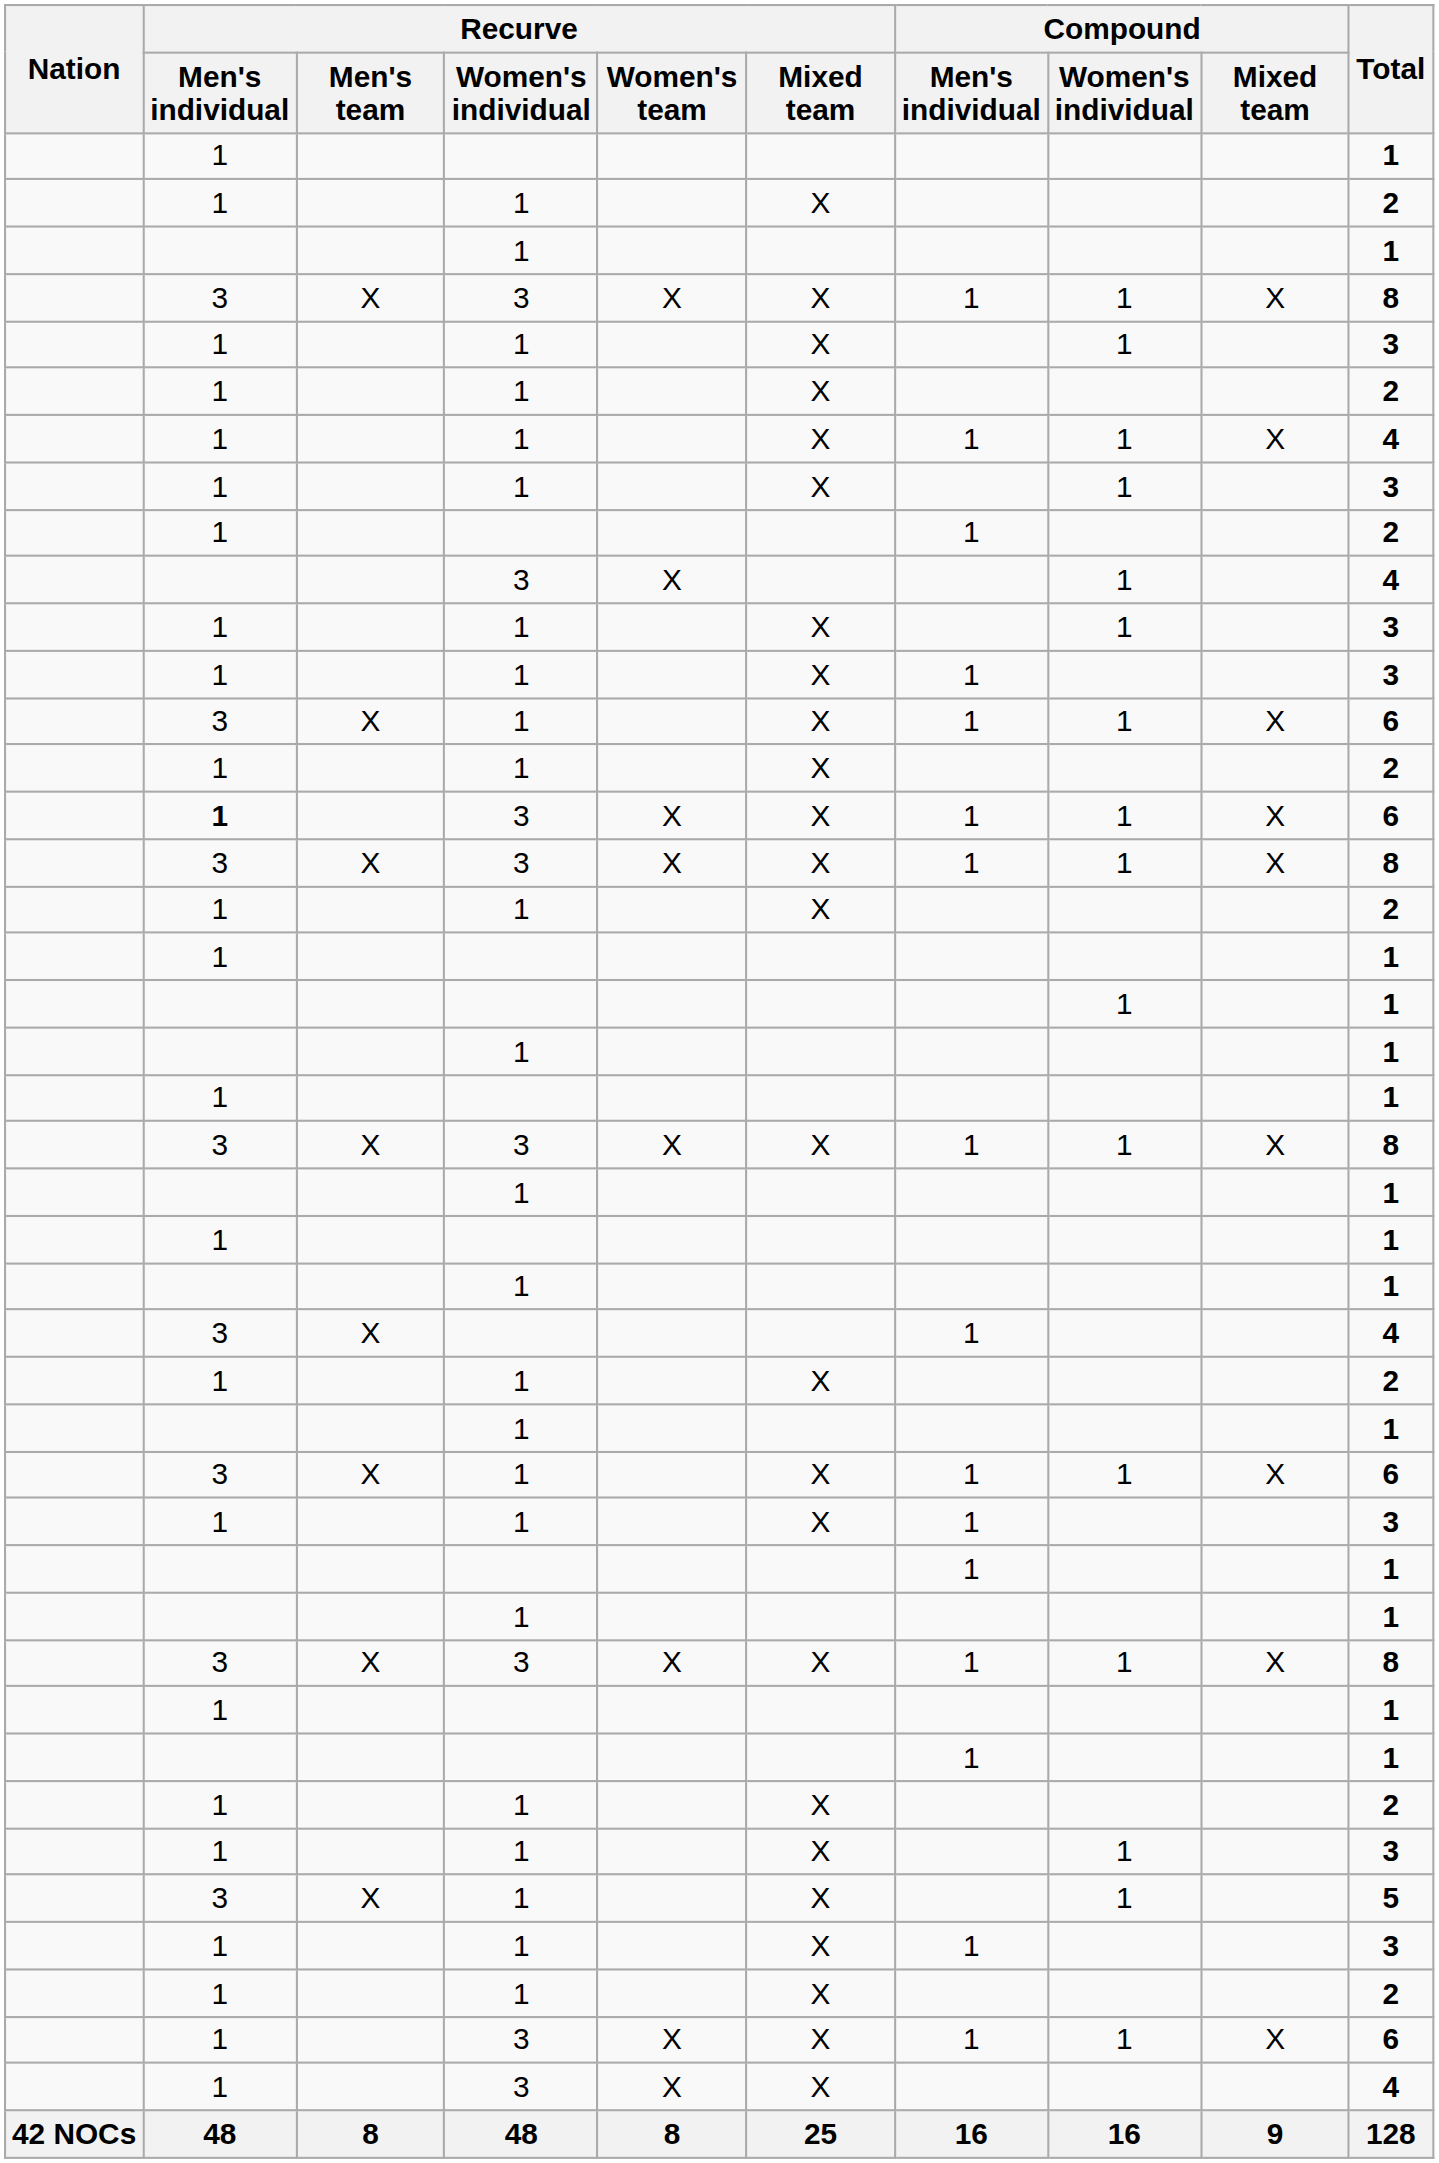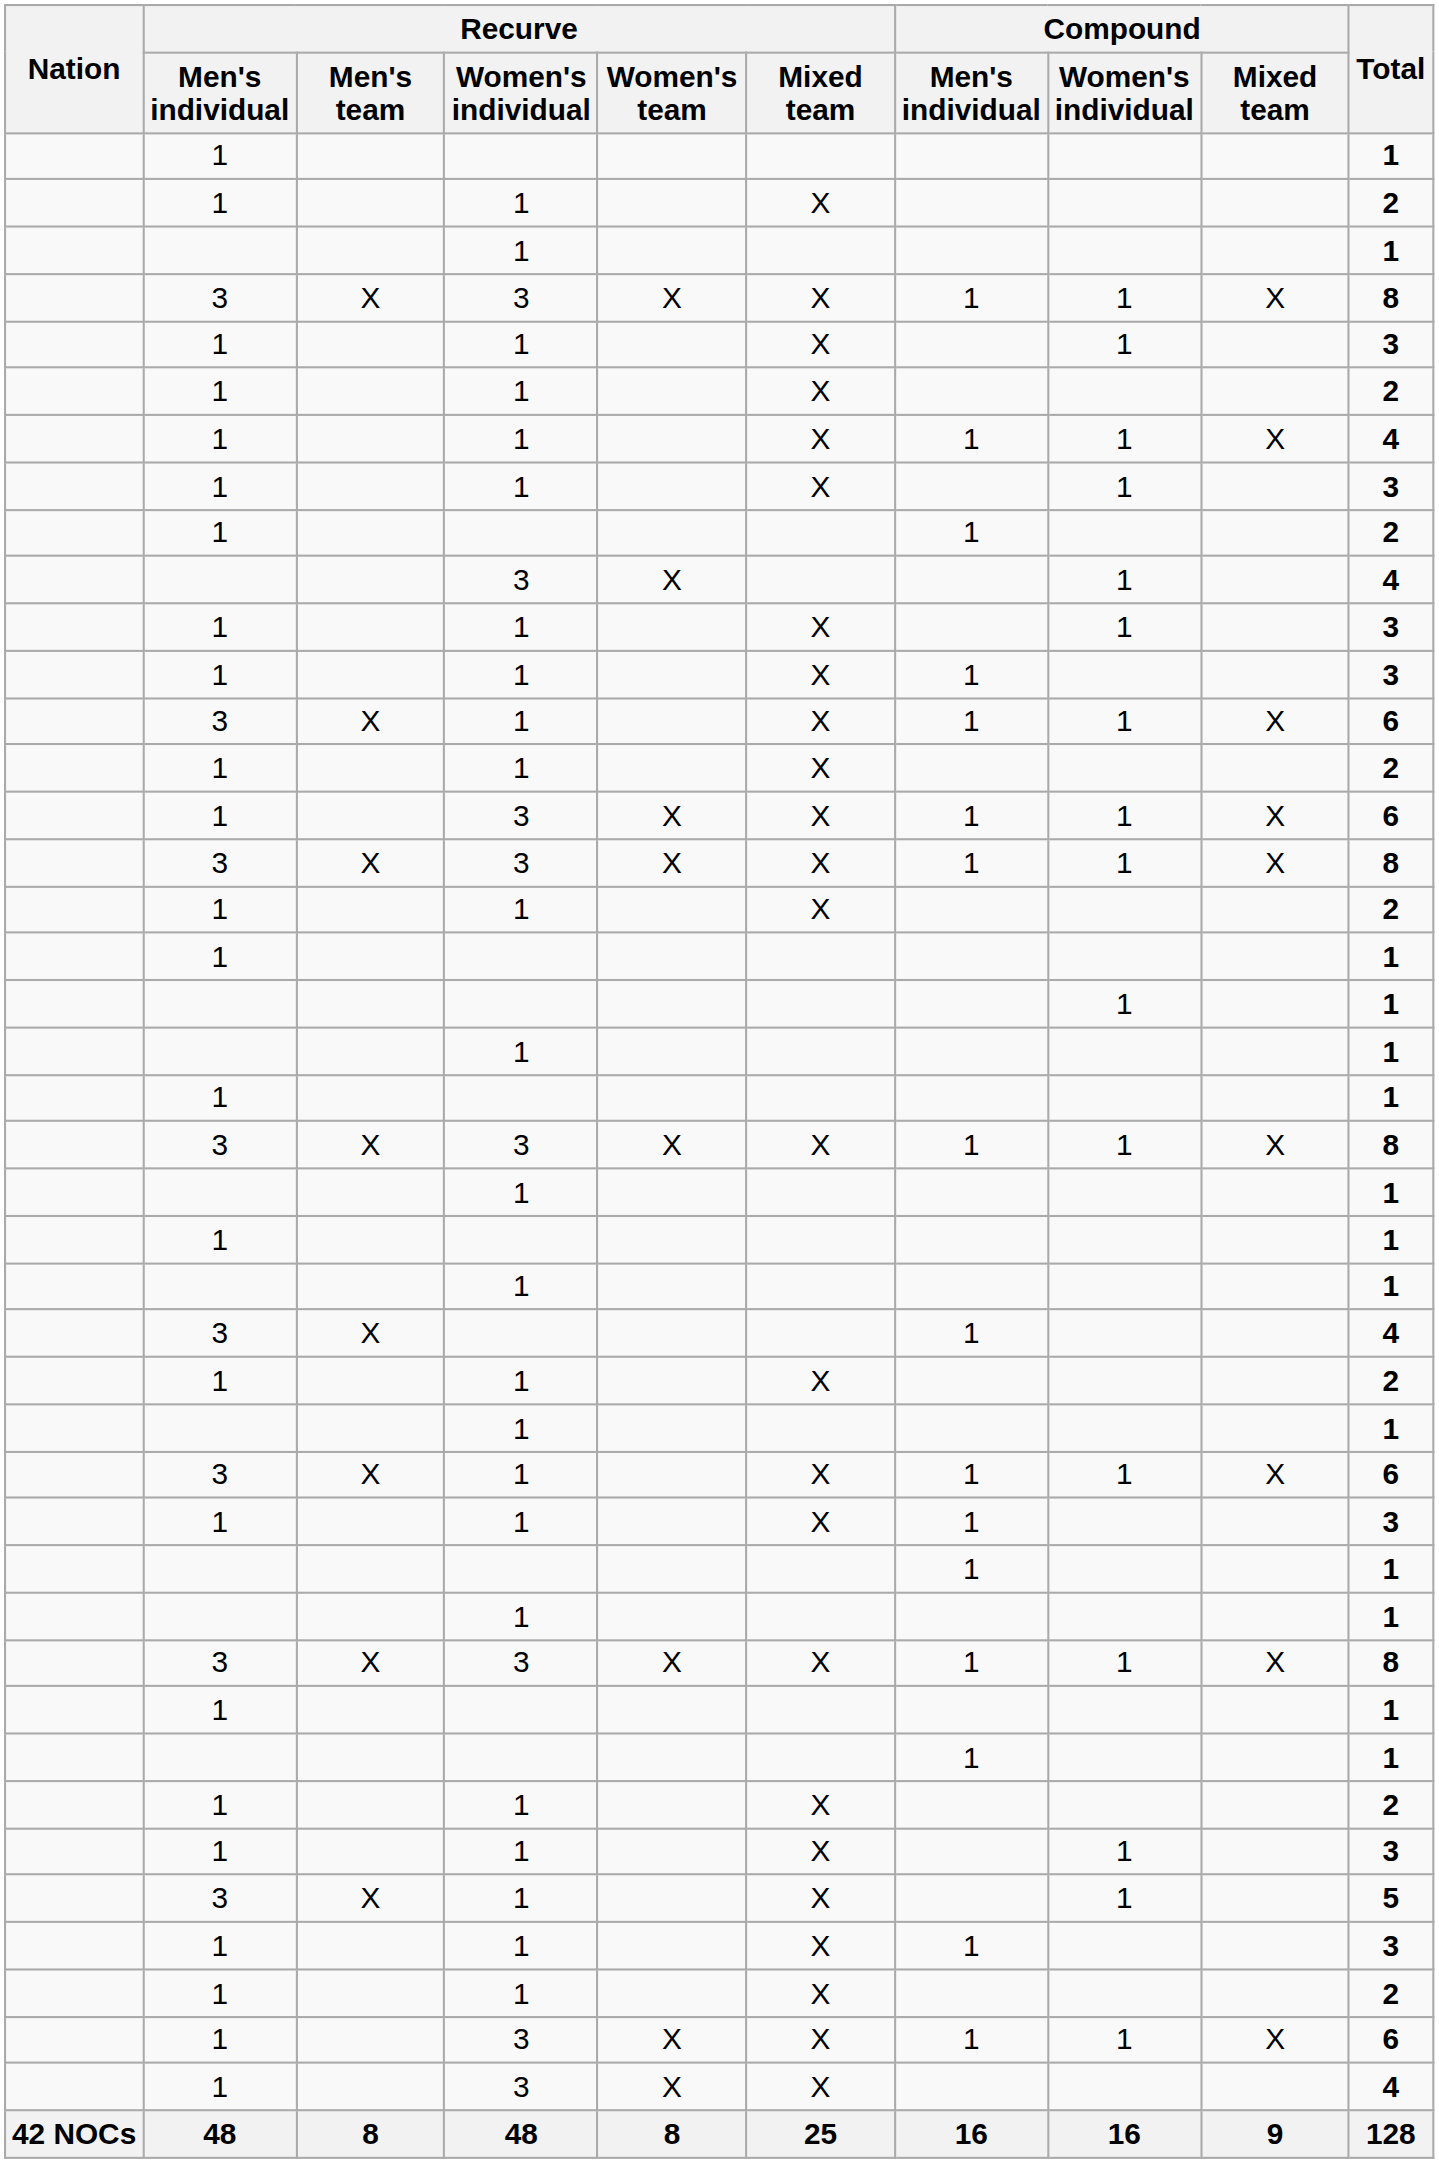row 17 | Recurve / Men's individual: bold -> normal
